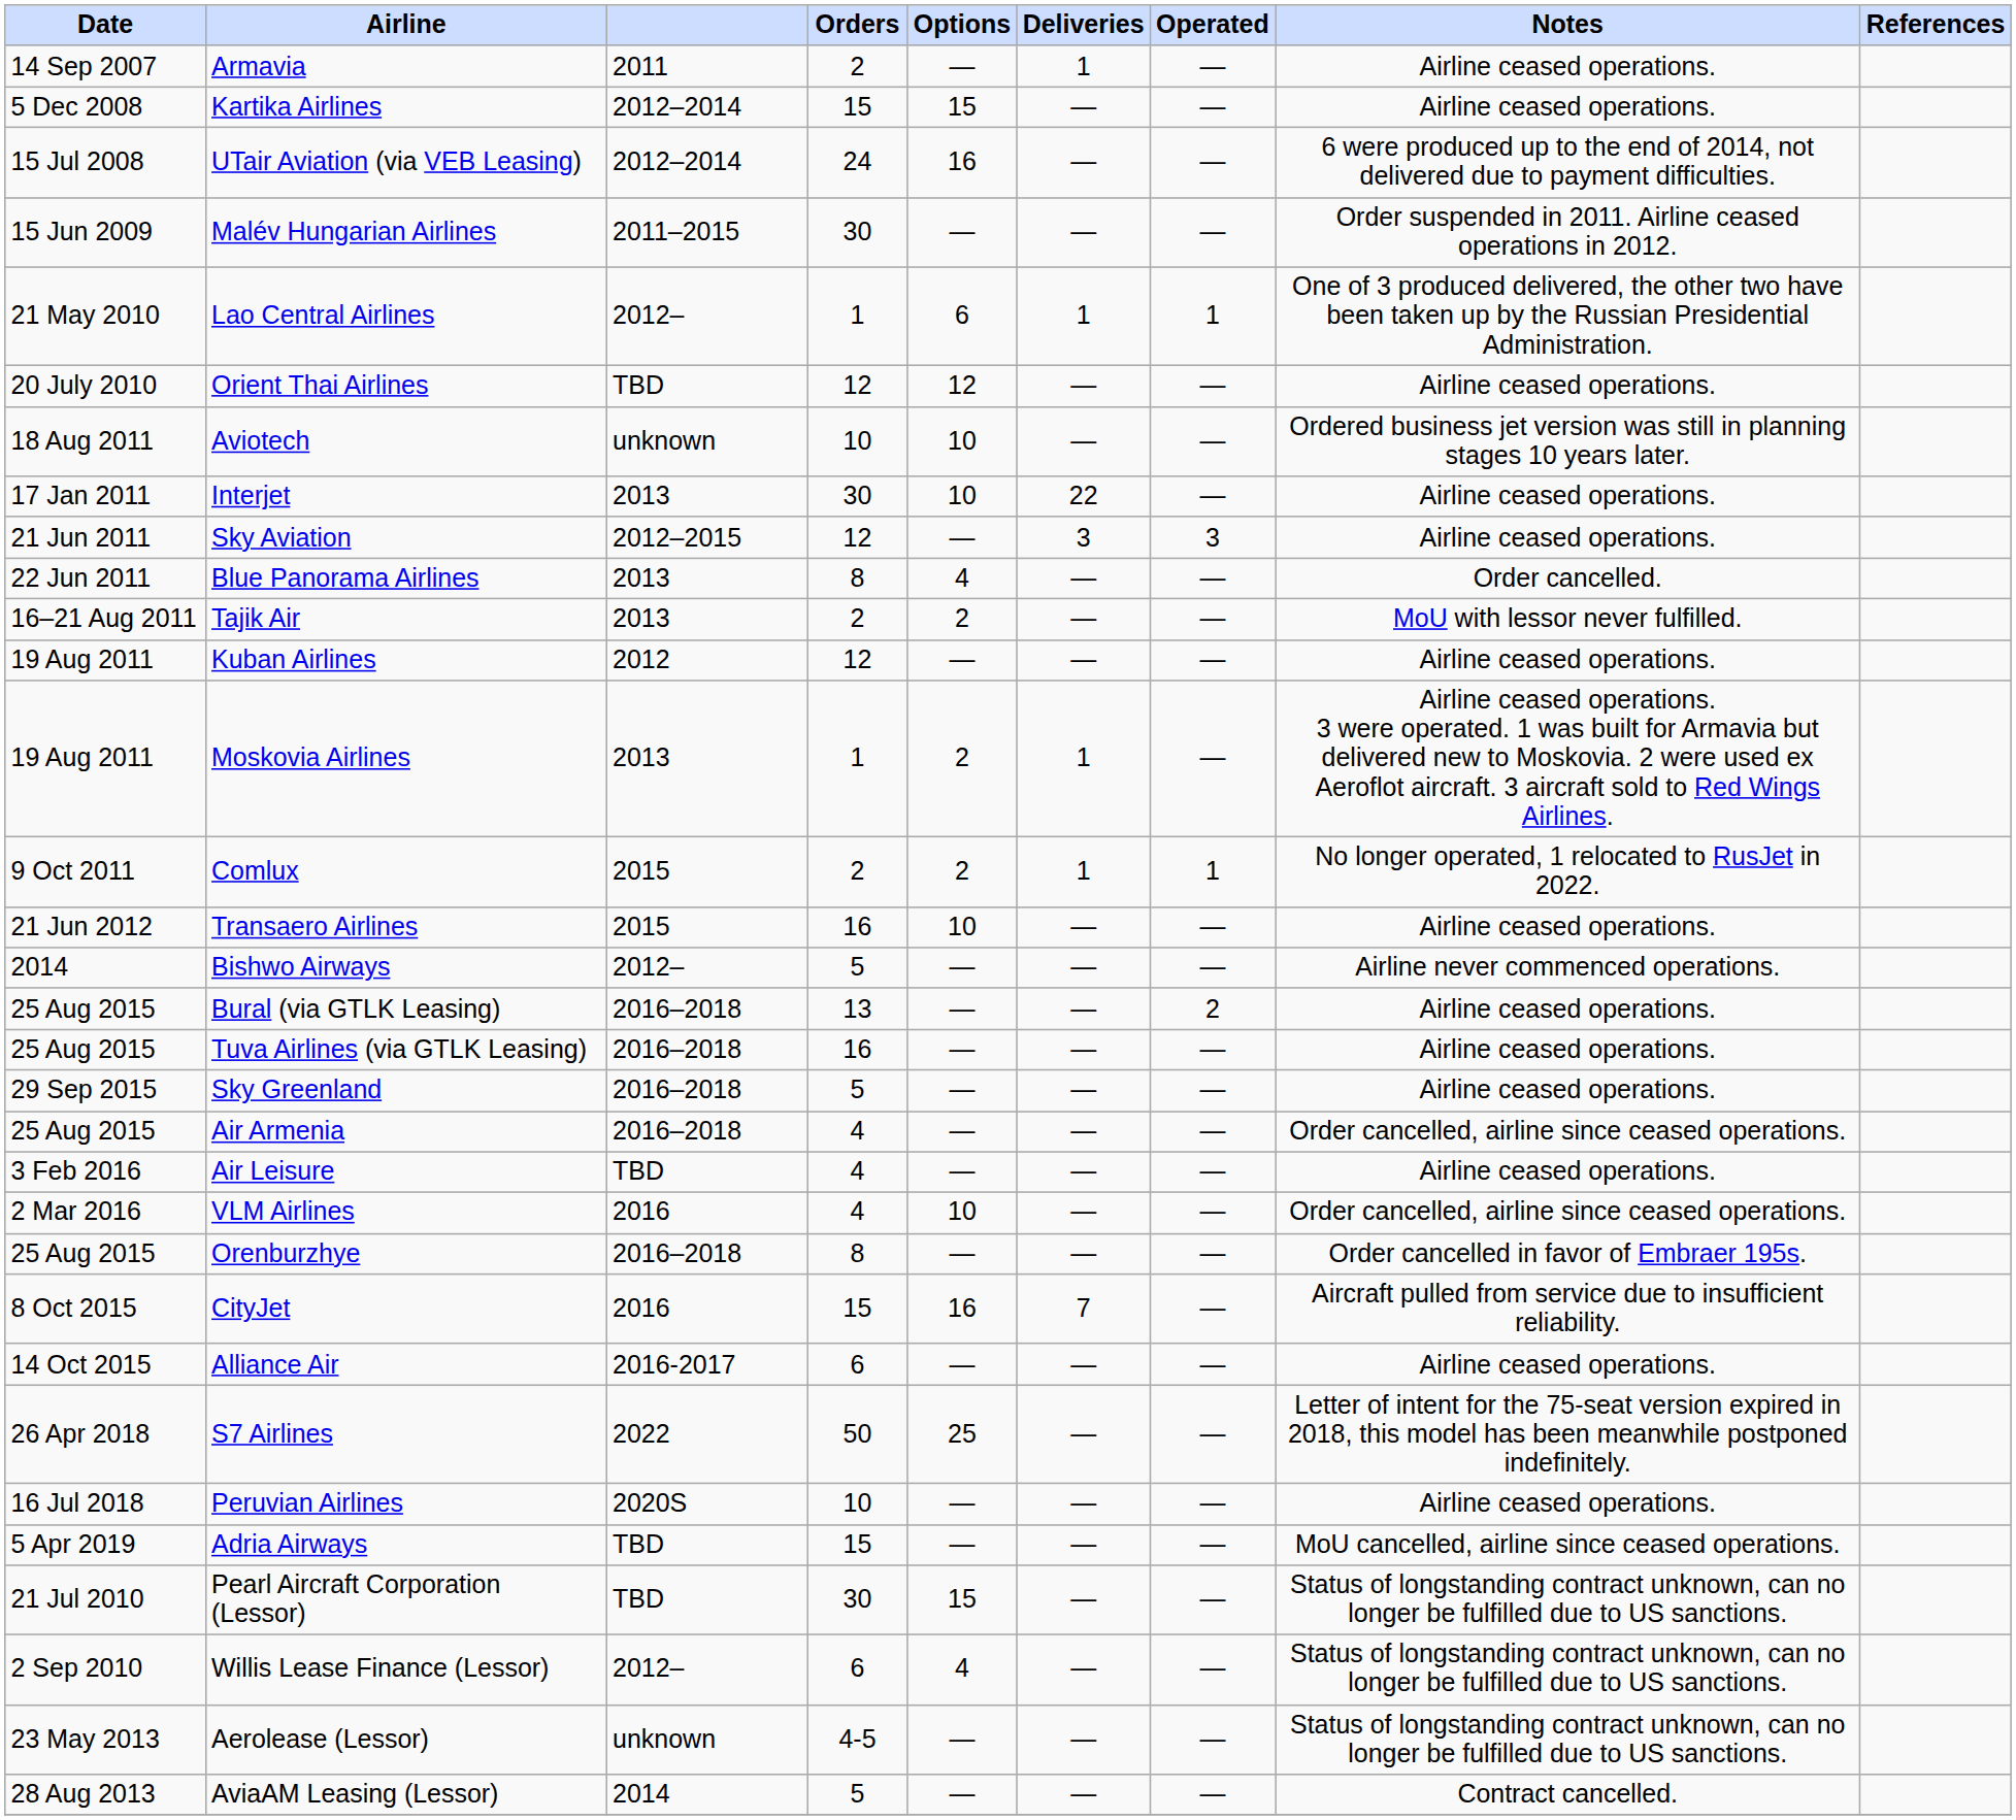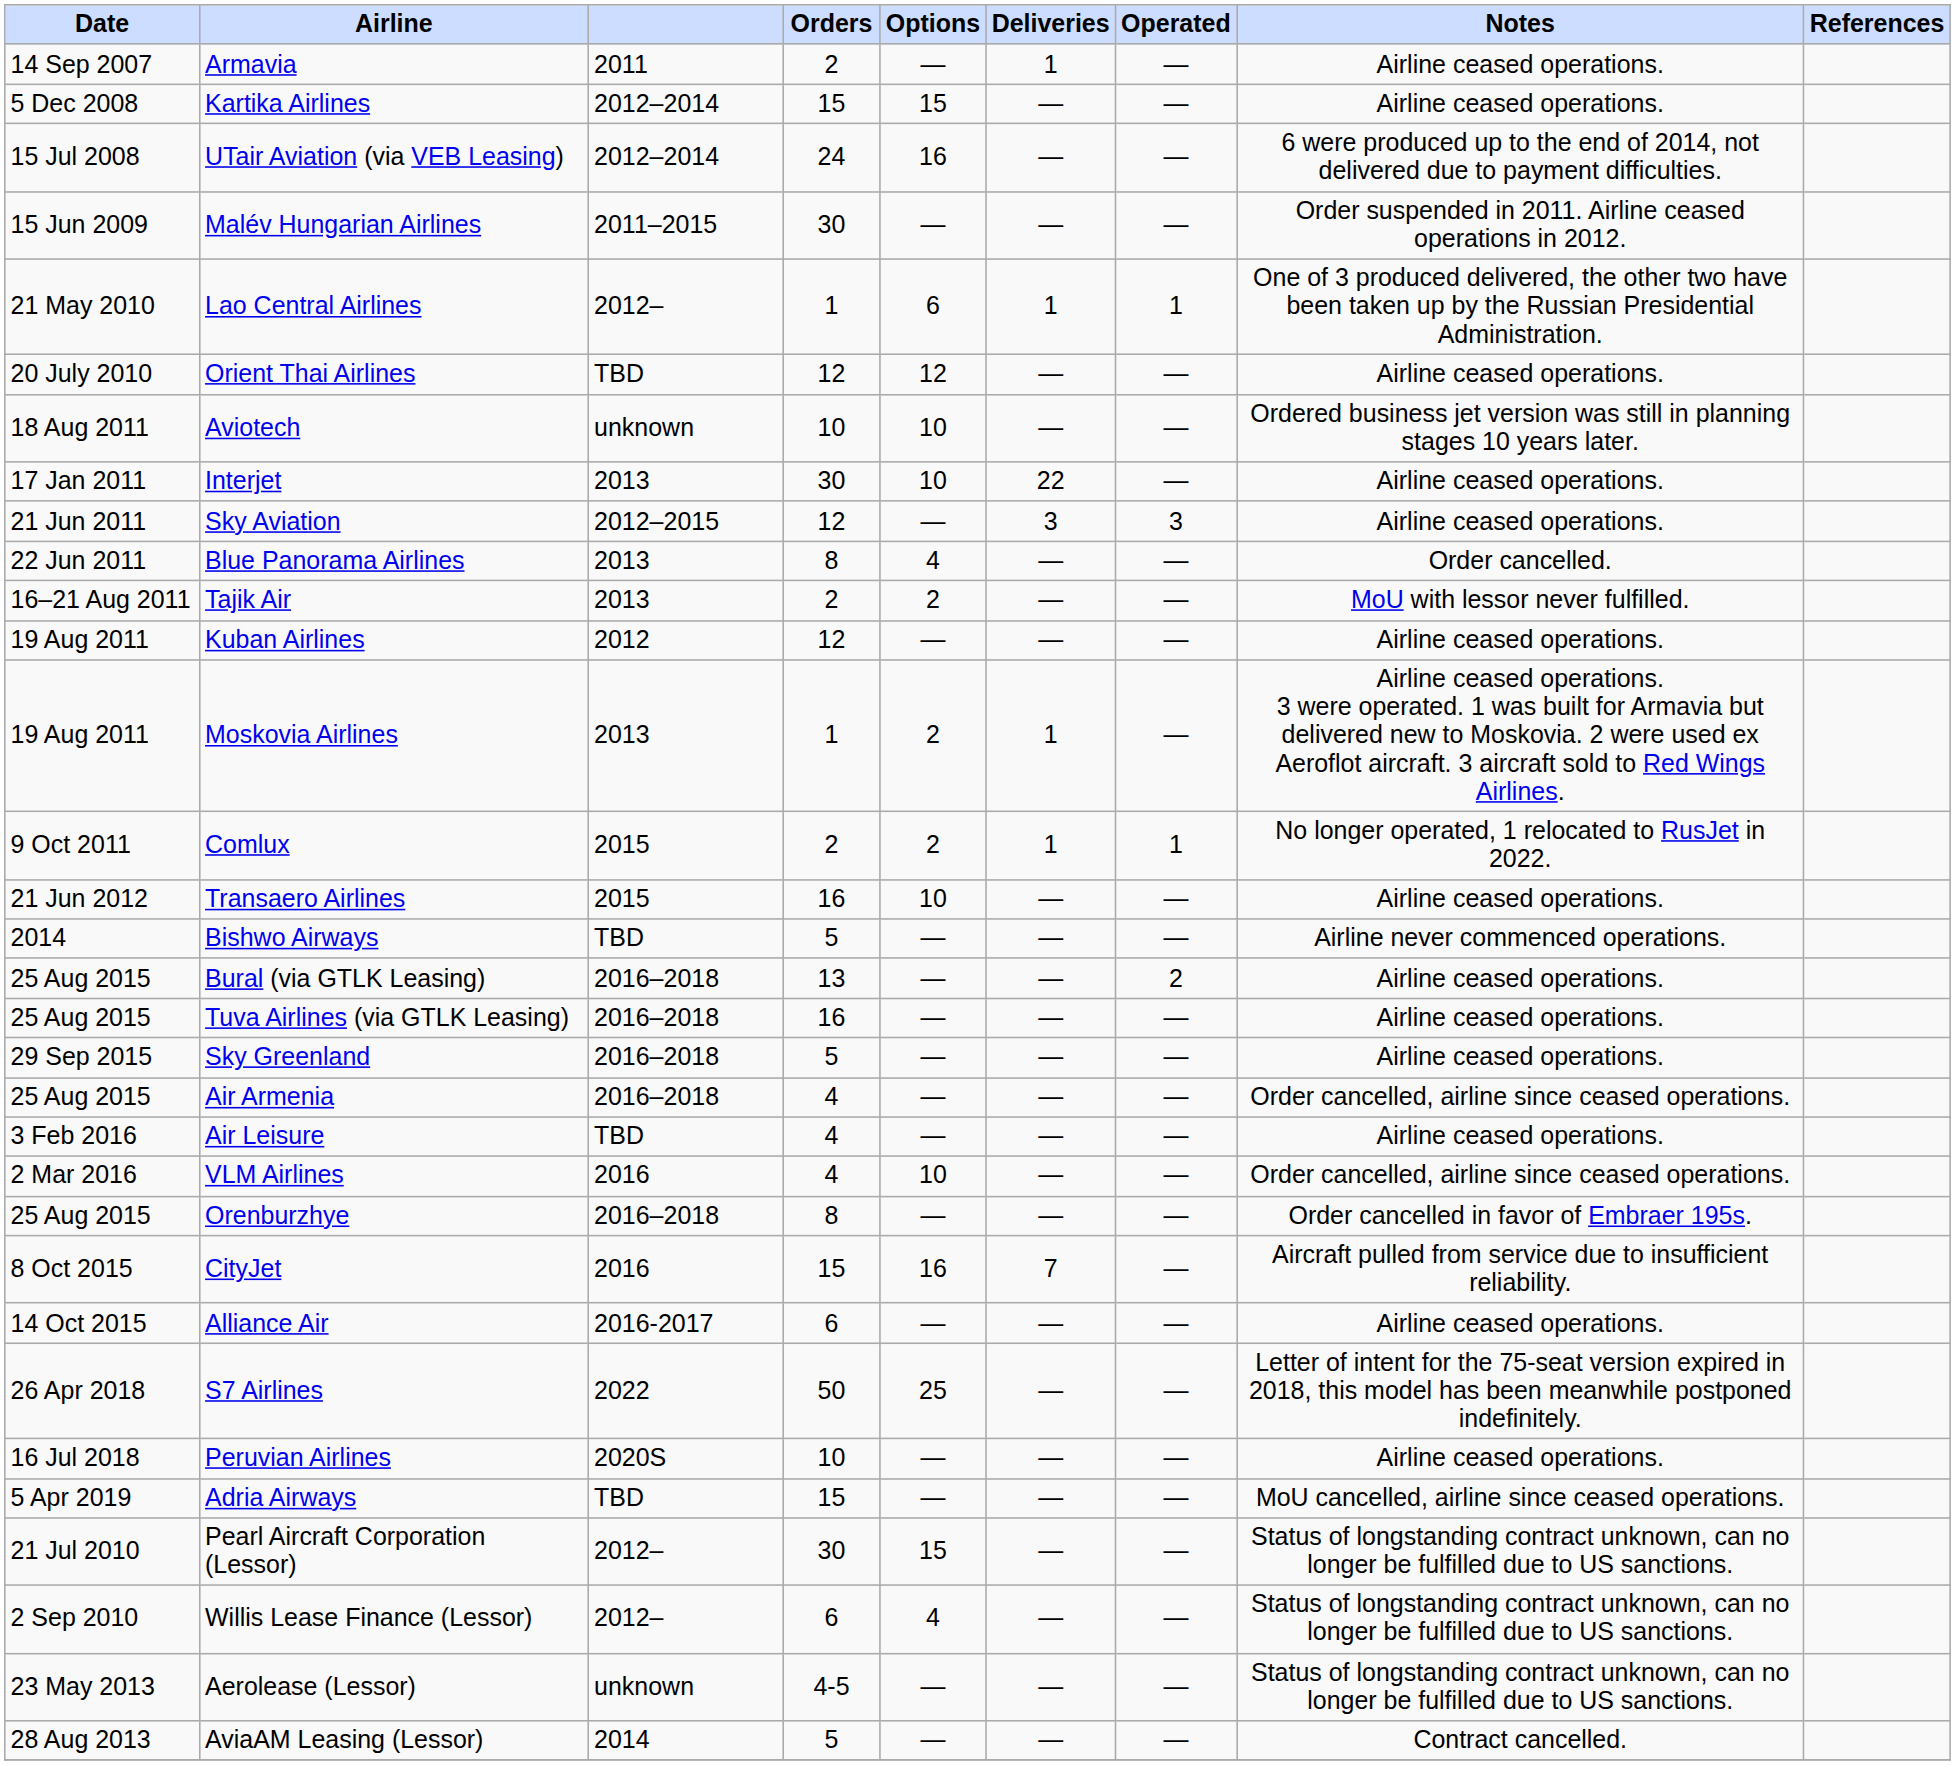Bishwo Airways | column 3: 2012– -> TBD
Pearl Aircraft Corporation (Lessor) | column 3: TBD -> 2012–
